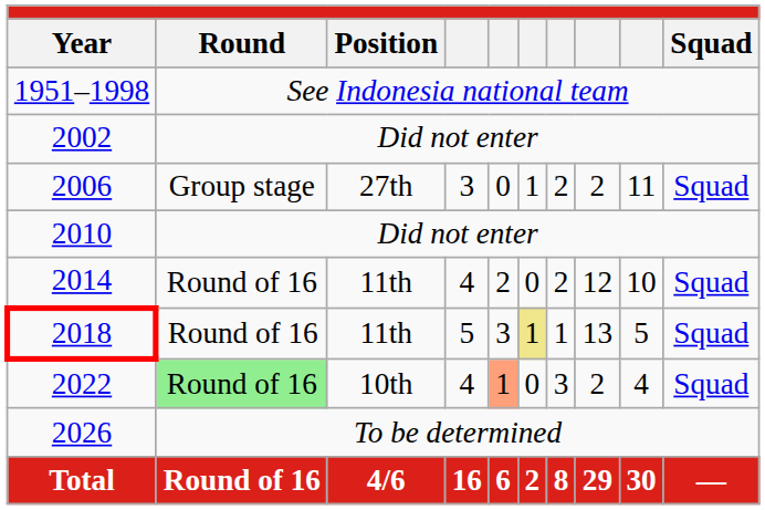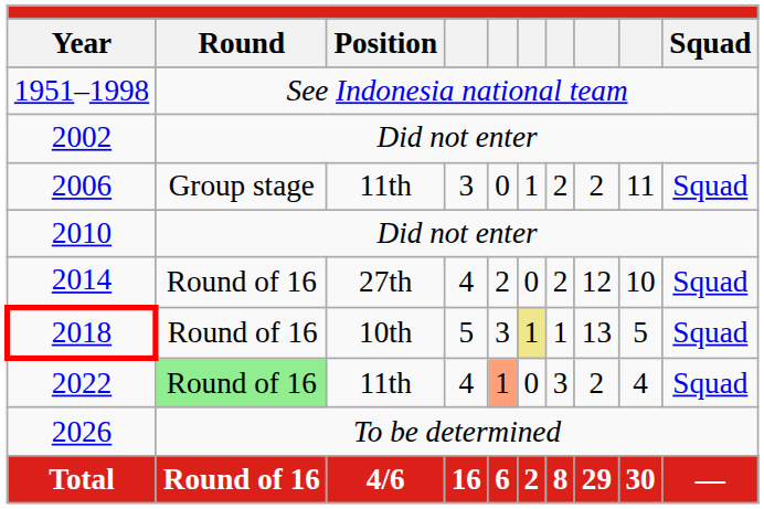2006 | Position: 27th -> 11th
2014 | Position: 11th -> 27th
2018 | Position: 11th -> 10th
2022 | Position: 10th -> 11th
